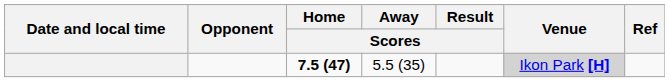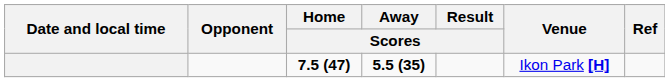row 3 | Away / Scores: normal -> bold
row 3 | Venue: lightgrey background -> no background
